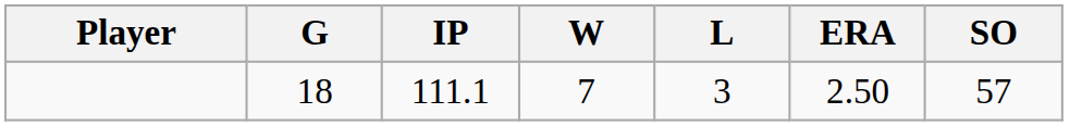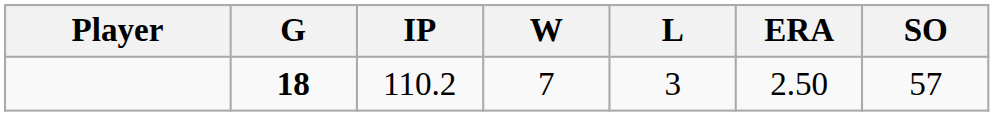row 2 | G: normal -> bold
row 2 | IP: 111.1 -> 110.2
